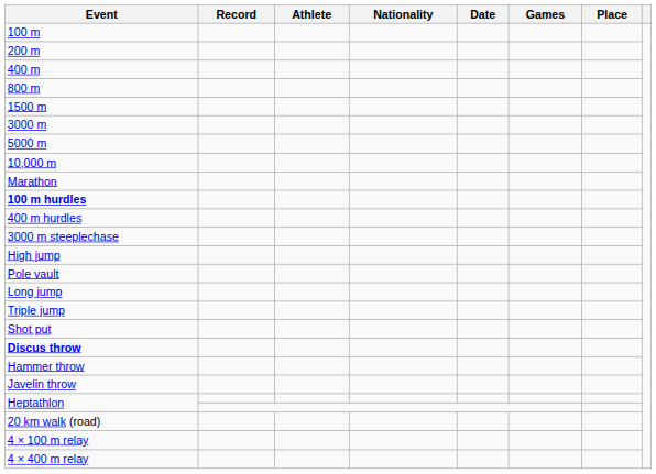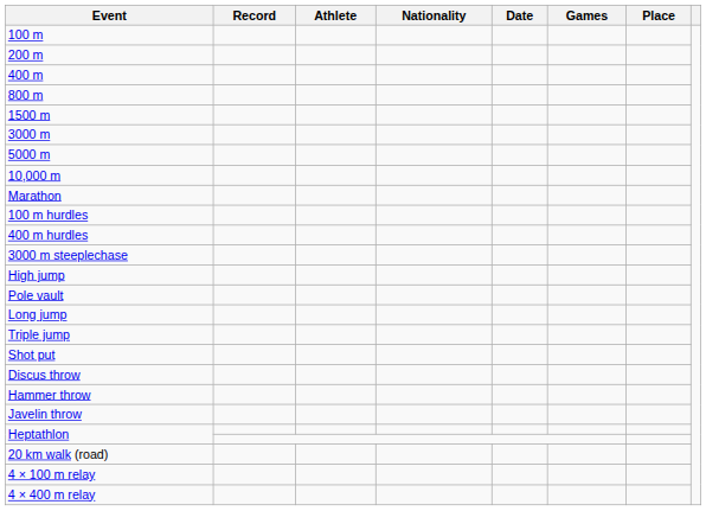100 m hurdles | Event: bold -> normal
Discus throw | Event: bold -> normal
